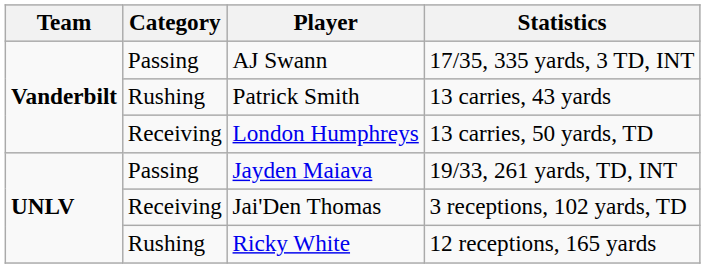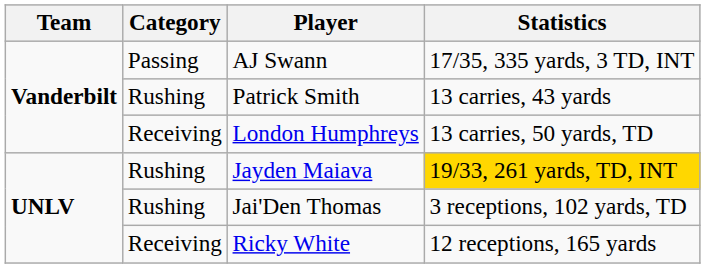Jayden Maiava | Category: Passing -> Rushing
Jayden Maiava | Statistics: no background -> gold background
Jai'Den Thomas | Category: Receiving -> Rushing
Ricky White | Category: Rushing -> Receiving
